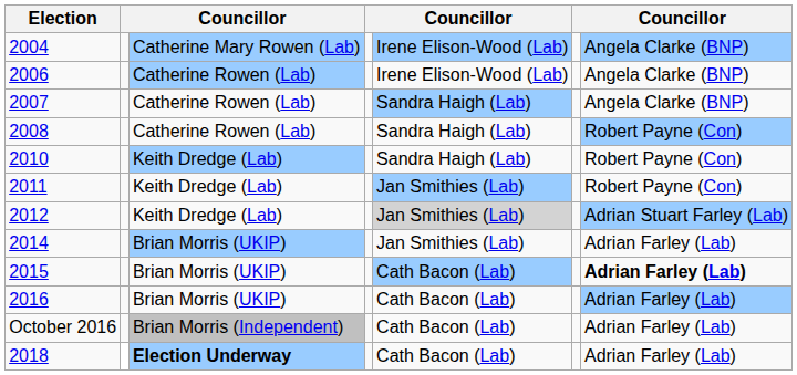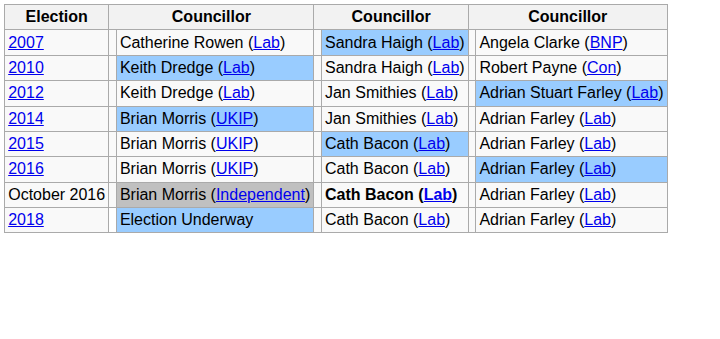- row: 2004 | Catherine Mary Rowen (Lab) | Irene Elison-Wood (Lab) | Angela Clarke (BNP)
- row: 2006 | Catherine Rowen (Lab) | Irene Elison-Wood (Lab) | Angela Clarke (BNP)
- row: 2008 | Catherine Rowen (Lab) | Sandra Haigh (Lab) | Robert Payne (Con)
- row: 2011 | Keith Dredge (Lab) | Jan Smithies (Lab) | Robert Payne (Con)
2012 | column 5: lightgrey background -> no background
2015 | column 7: bold -> normal
October 2016 | column 5: normal -> bold
2018 | column 3: bold -> normal
